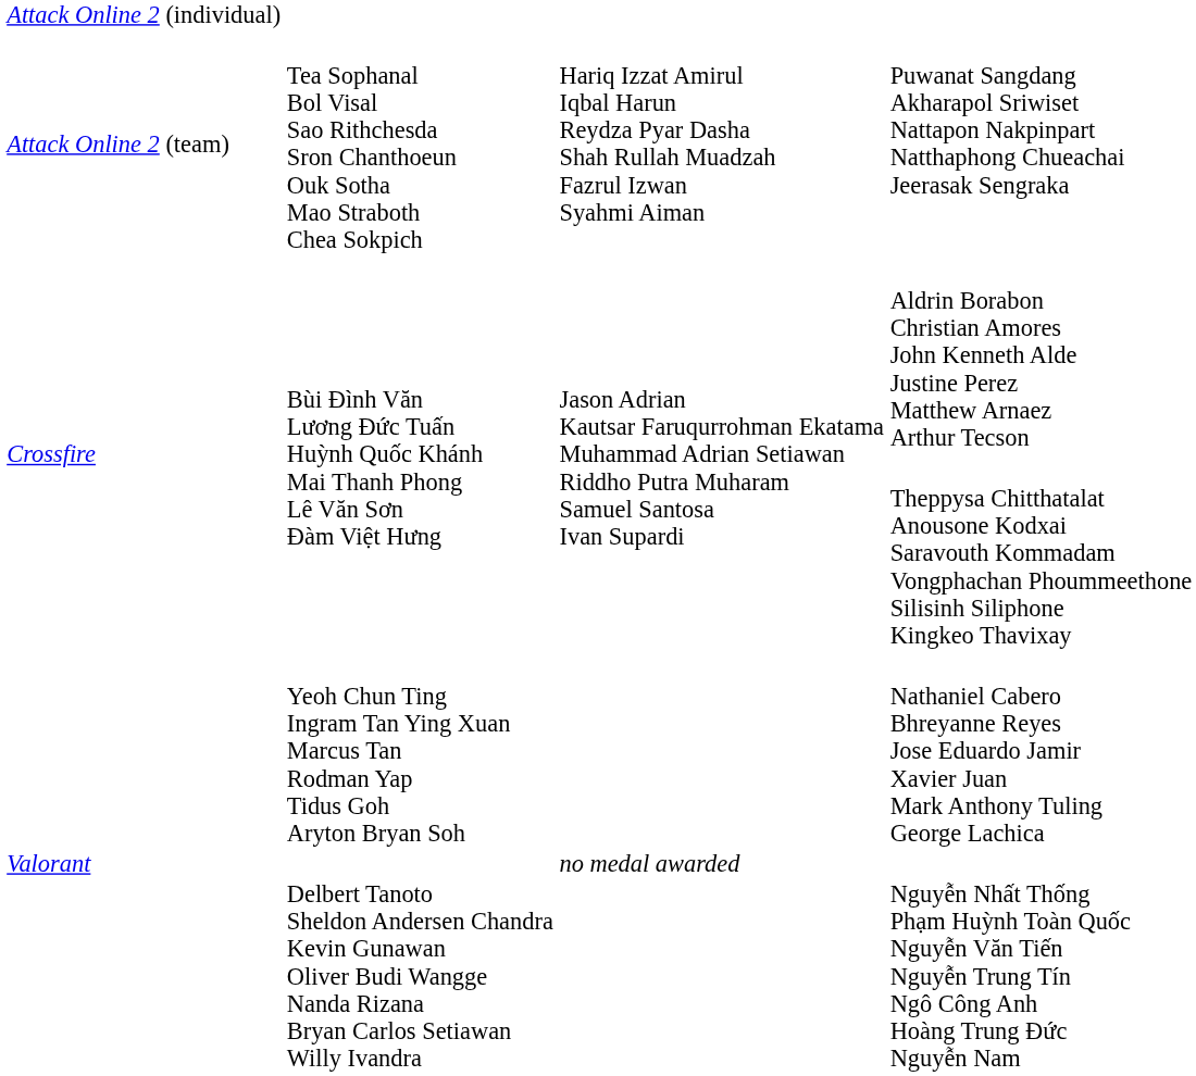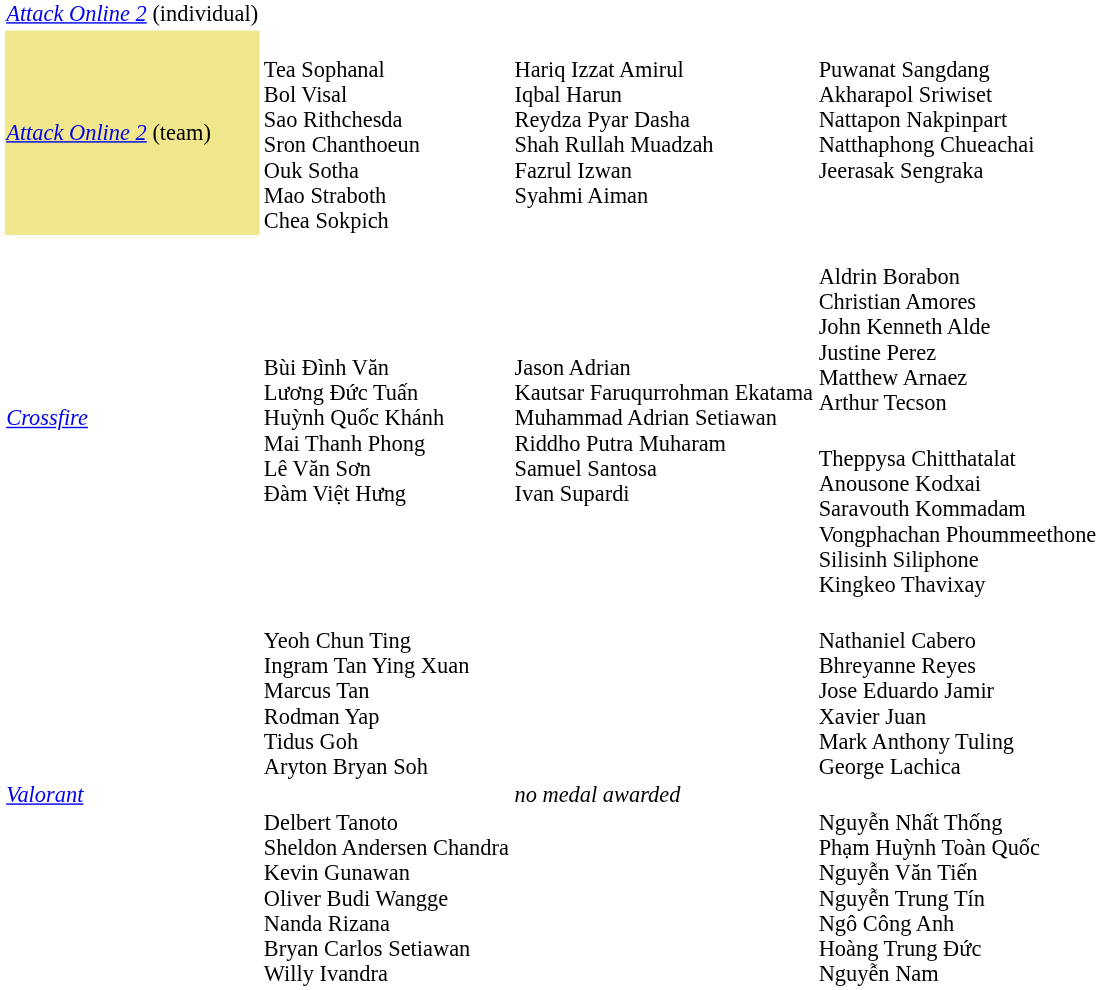row 2 | column 1: no background -> khaki background
